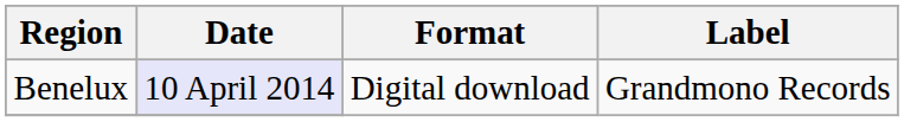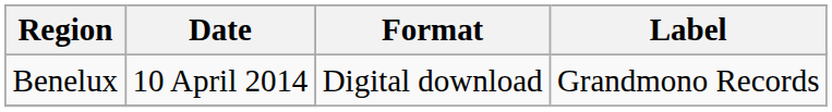Benelux | Date: lavender background -> no background
